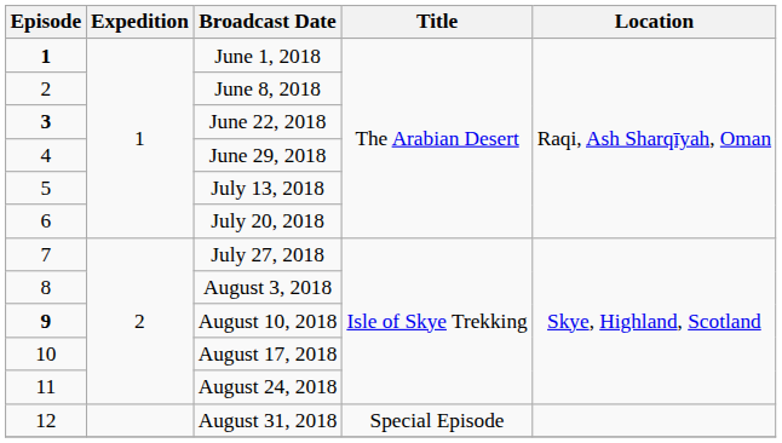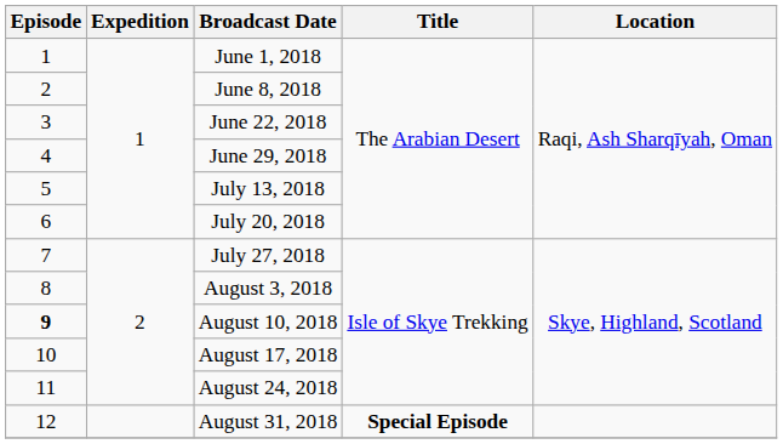June 1, 2018 | Episode: bold -> normal
June 22, 2018 | Episode: bold -> normal
August 31, 2018 | Title: normal -> bold
